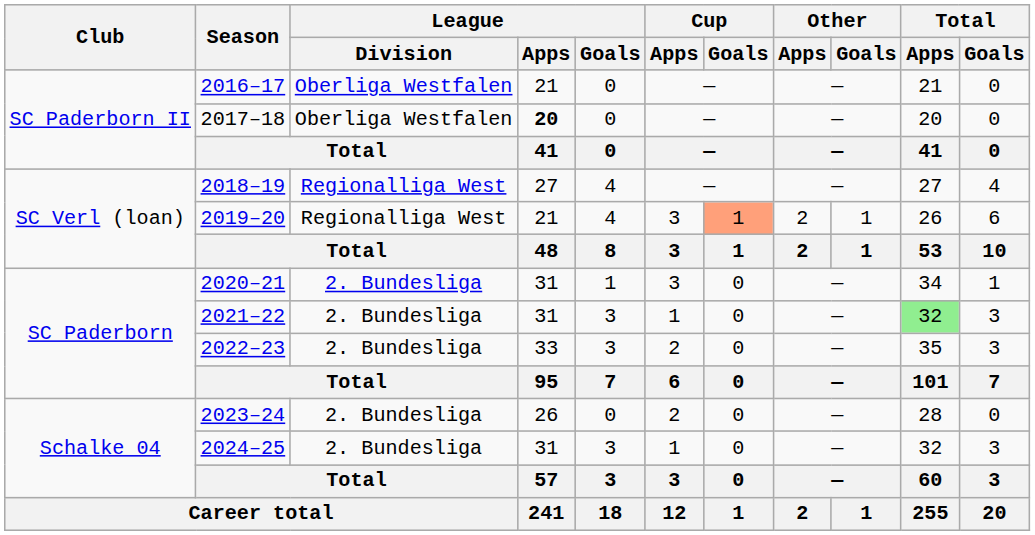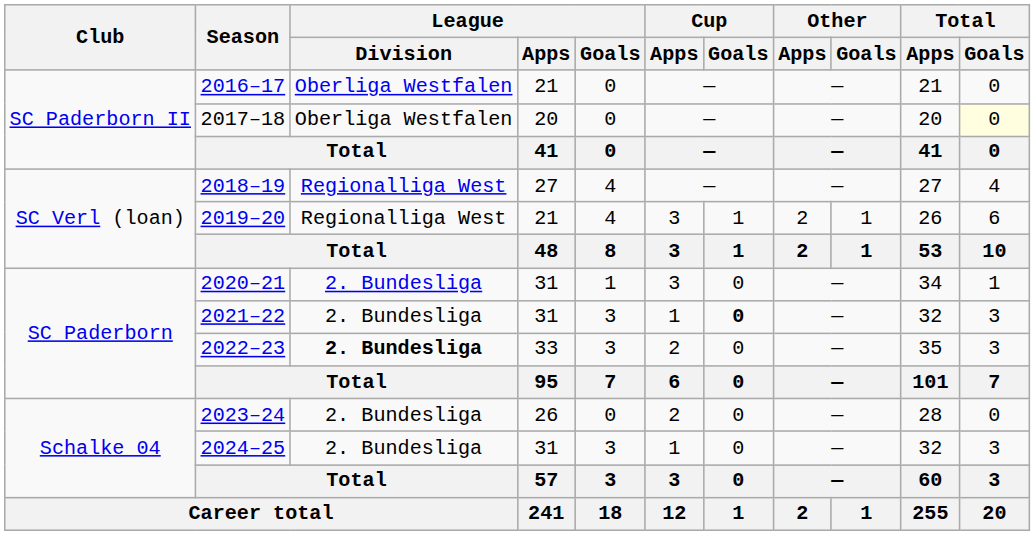2017–18 | League / Apps: bold -> normal
2017–18 | Total / Goals: no background -> lightyellow background
2019–20 | Cup / Goals: lightsalmon background -> no background
2021–22 | Cup / Goals: normal -> bold
2021–22 | Total / Apps: lightgreen background -> no background
2022–23 | League / Division: normal -> bold
